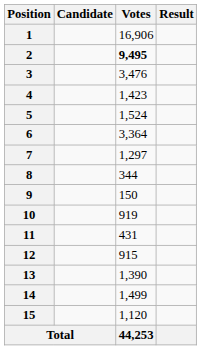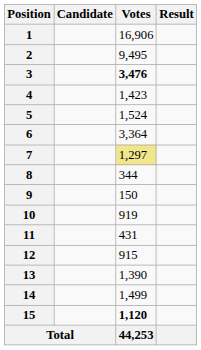2 | Votes: bold -> normal
3 | Votes: normal -> bold
7 | Votes: no background -> khaki background
15 | Votes: normal -> bold
